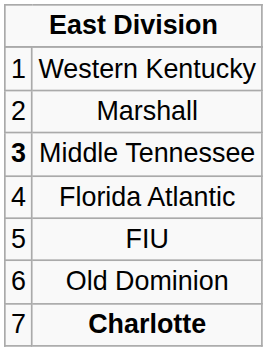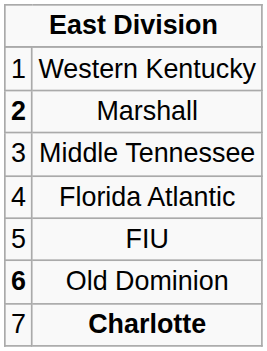Marshall | column 1: normal -> bold
Middle Tennessee | column 1: bold -> normal
Old Dominion | column 1: normal -> bold
